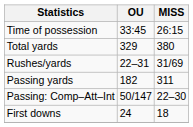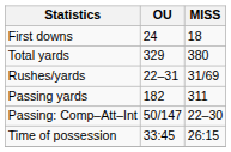rows swapped: First downs <-> Time of possession
